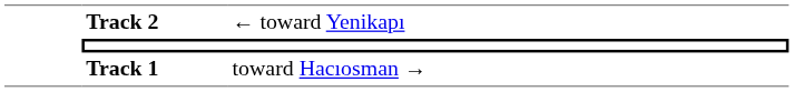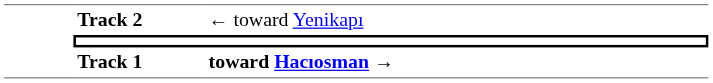Track 1 | column 2: normal -> bold
